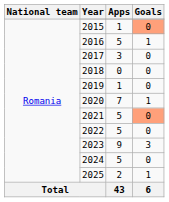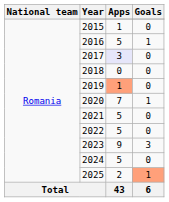2015 | Goals: lightsalmon background -> no background
2017 | Apps: no background -> lavender background
2019 | Apps: no background -> lightsalmon background
2021 | Goals: lightsalmon background -> no background
2025 | Goals: no background -> lightsalmon background
